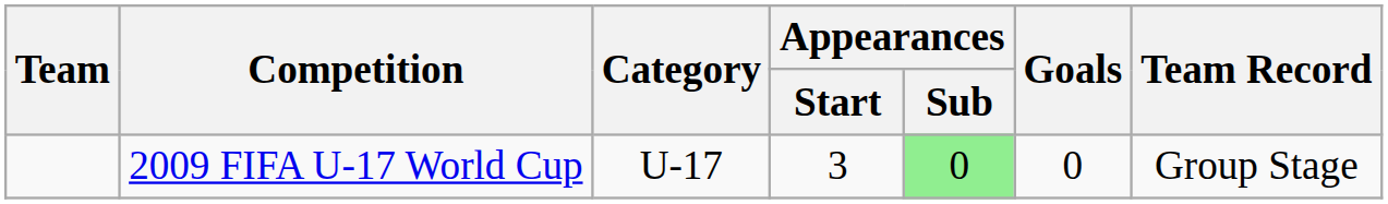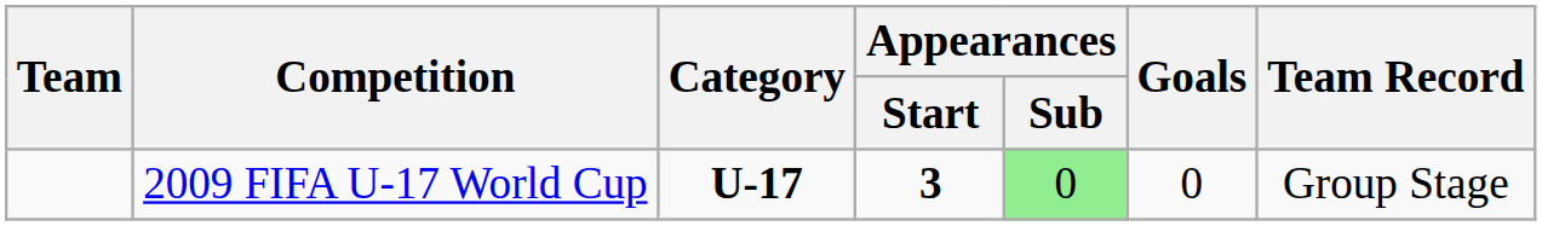2009 FIFA U-17 World Cup | Category: normal -> bold
2009 FIFA U-17 World Cup | Appearances / Start: normal -> bold
